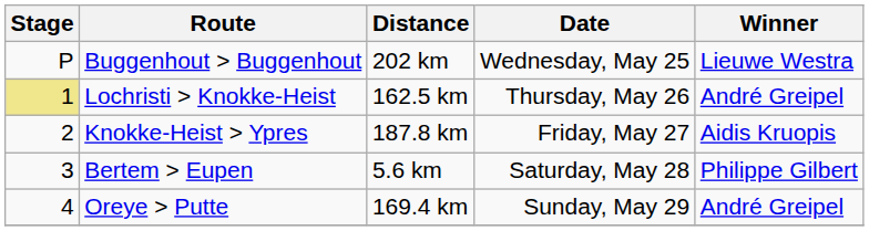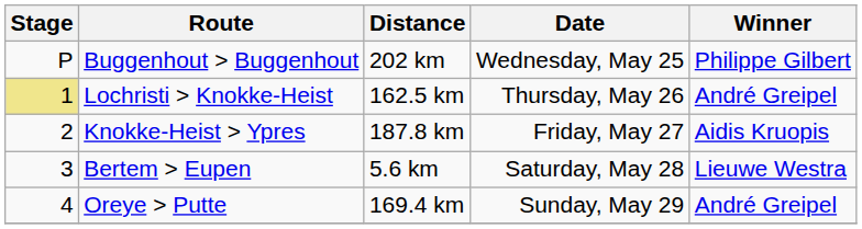Buggenhout > Buggenhout | Winner: Lieuwe Westra -> Philippe Gilbert
Bertem > Eupen | Winner: Philippe Gilbert -> Lieuwe Westra
